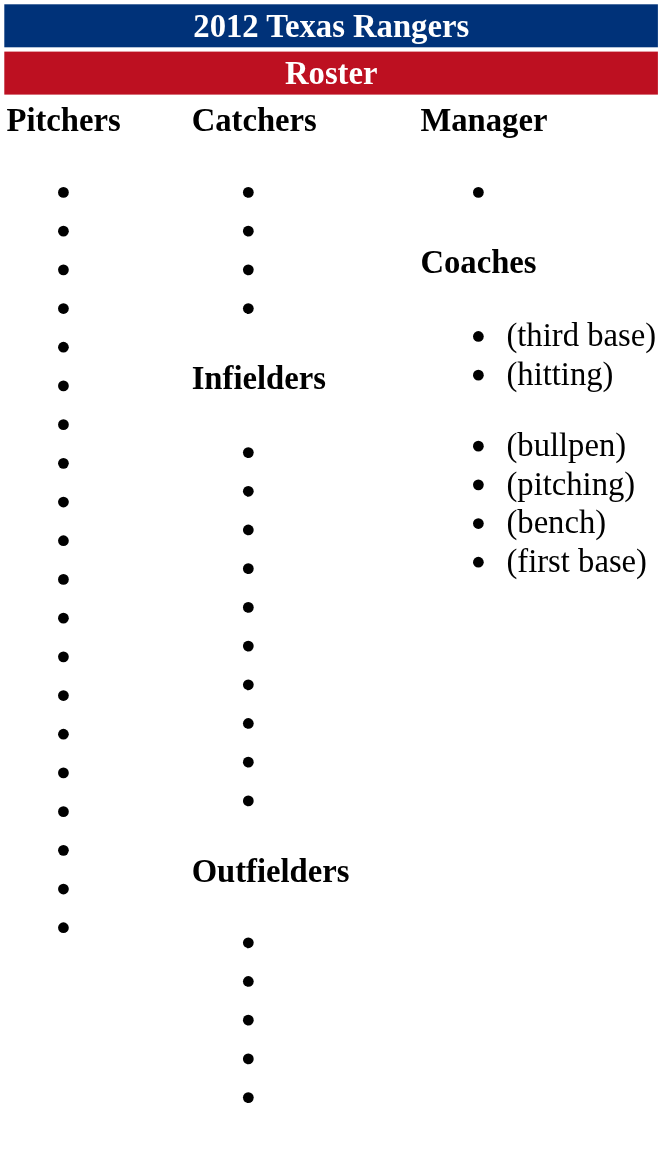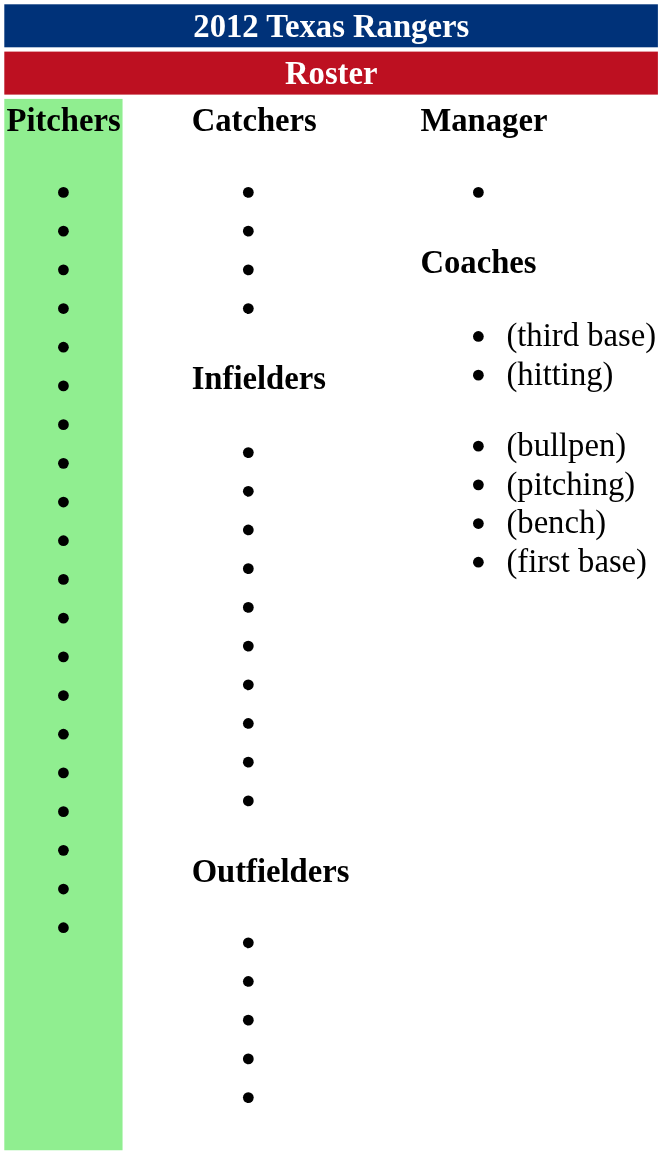Pitchers | column 1: no background -> lightgreen background
